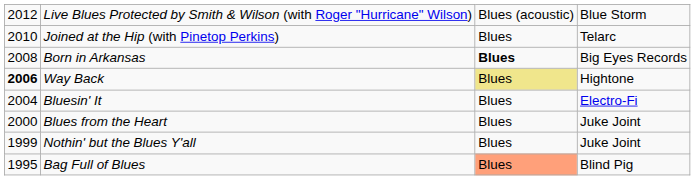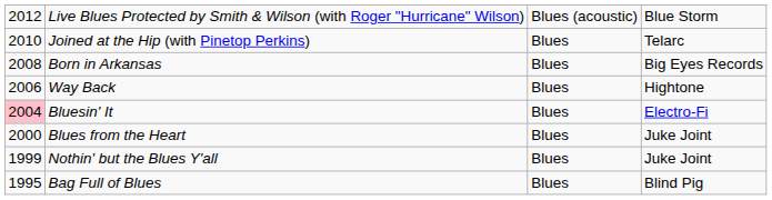Born in Arkansas | column 3: bold -> normal
Way Back | column 1: bold -> normal
Way Back | column 3: khaki background -> no background
Bluesin' It | column 1: no background -> pink background
Bag Full of Blues | column 3: lightsalmon background -> no background
